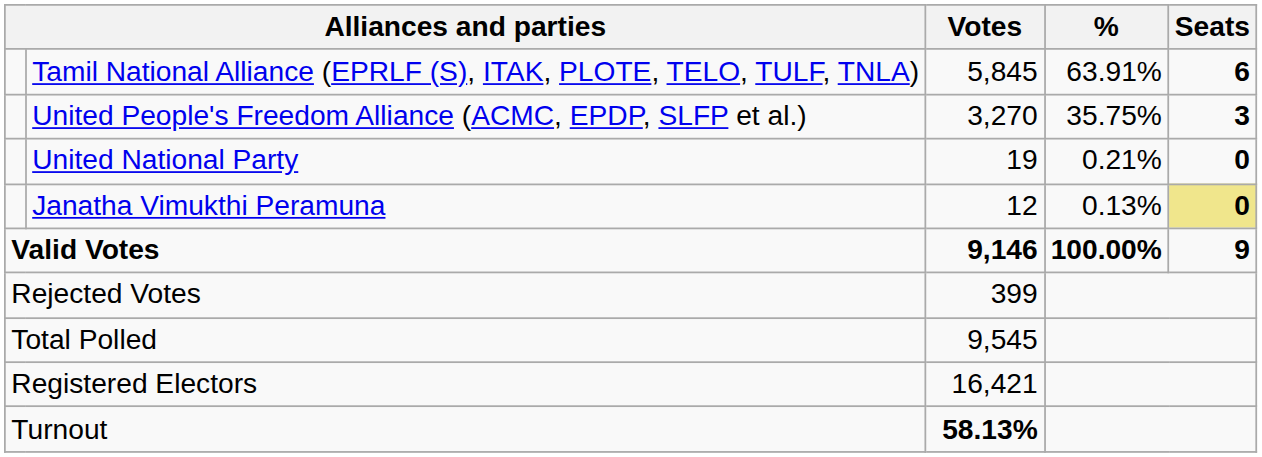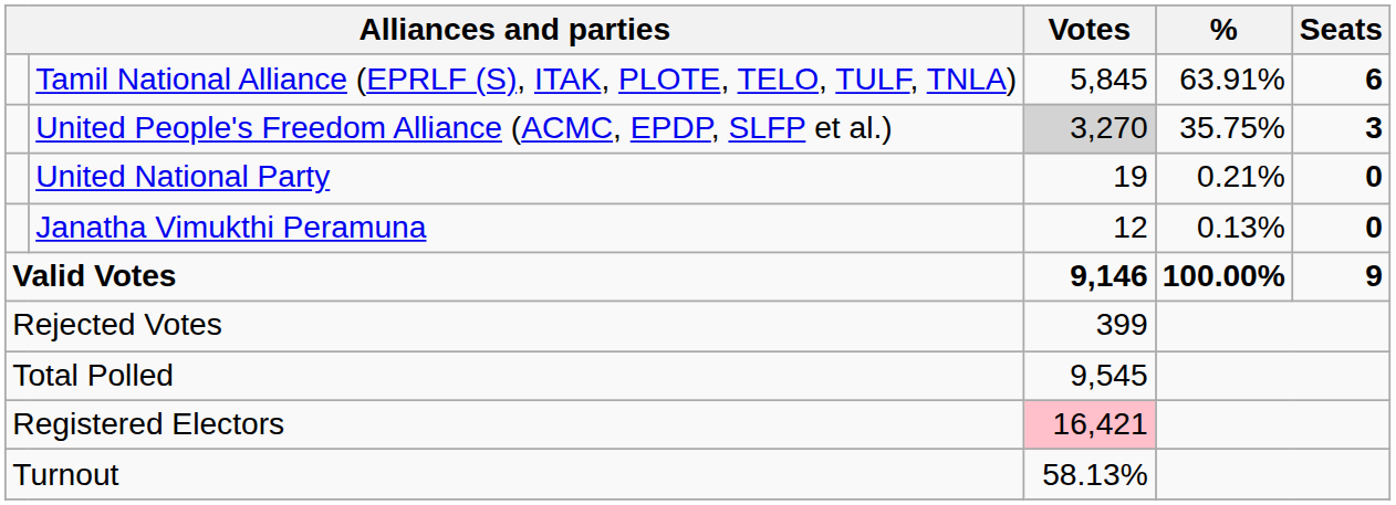United People's Freedom Alliance (ACMC, EPDP, SLFP et al.) | Votes: no background -> lightgrey background
Janatha Vimukthi Peramuna | Seats: khaki background -> no background
Registered Electors | Votes: no background -> pink background
Turnout | Votes: bold -> normal
